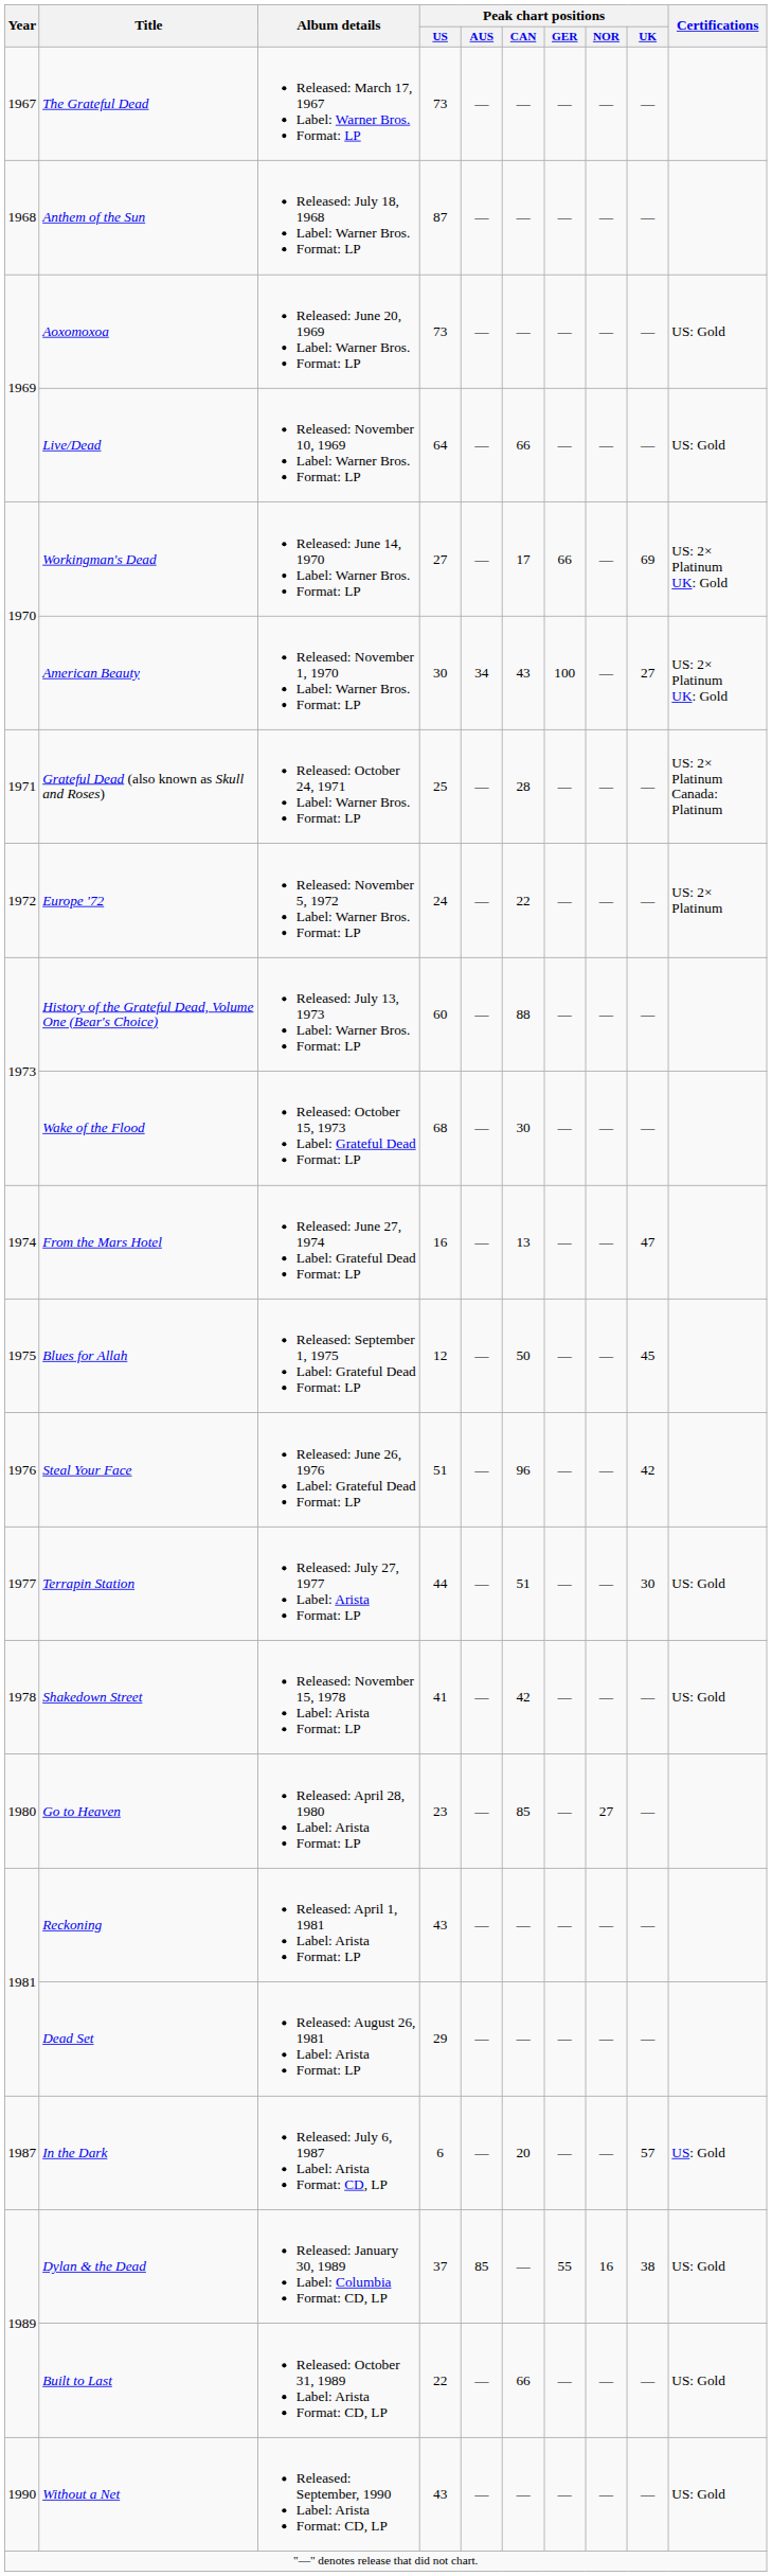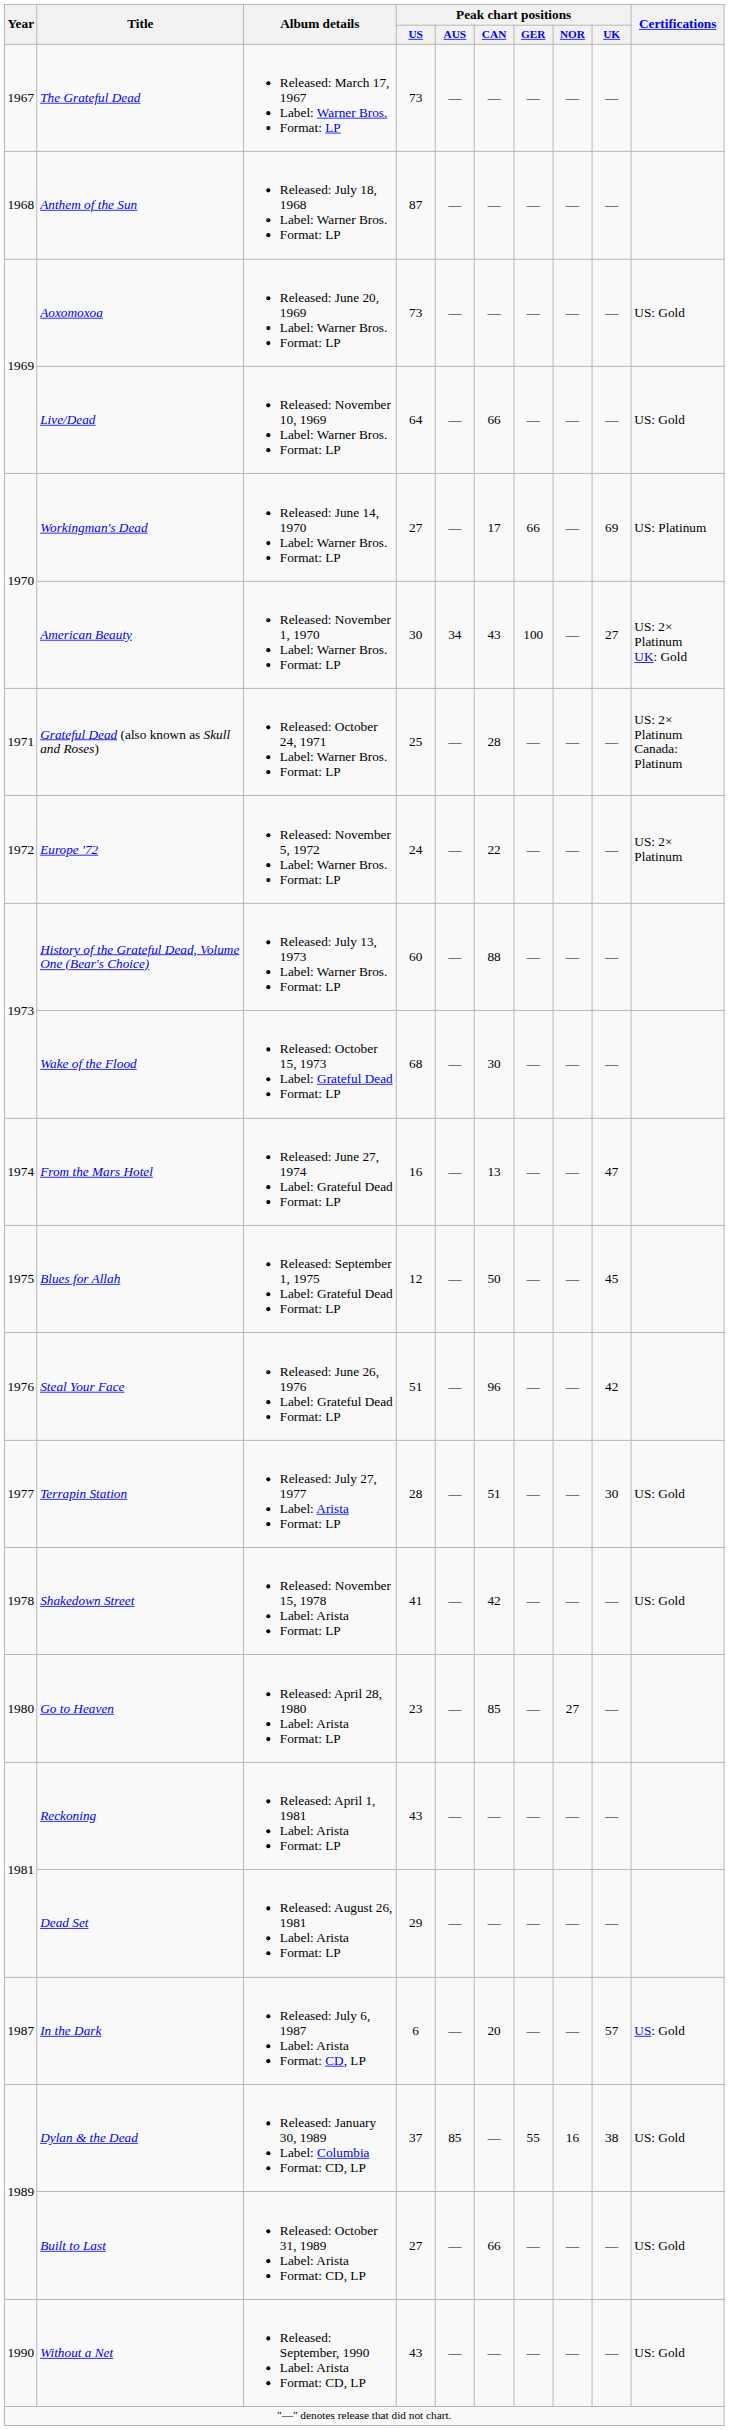Workingman's Dead | Certifications: US: 2× Platinum UK: Gold -> US: Platinum
Terrapin Station | Peak chart positions / US: 44 -> 28
Built to Last | Peak chart positions / US: 22 -> 27
